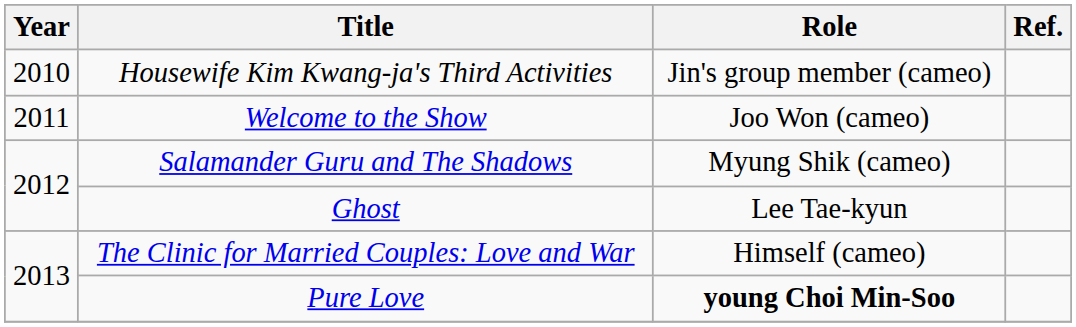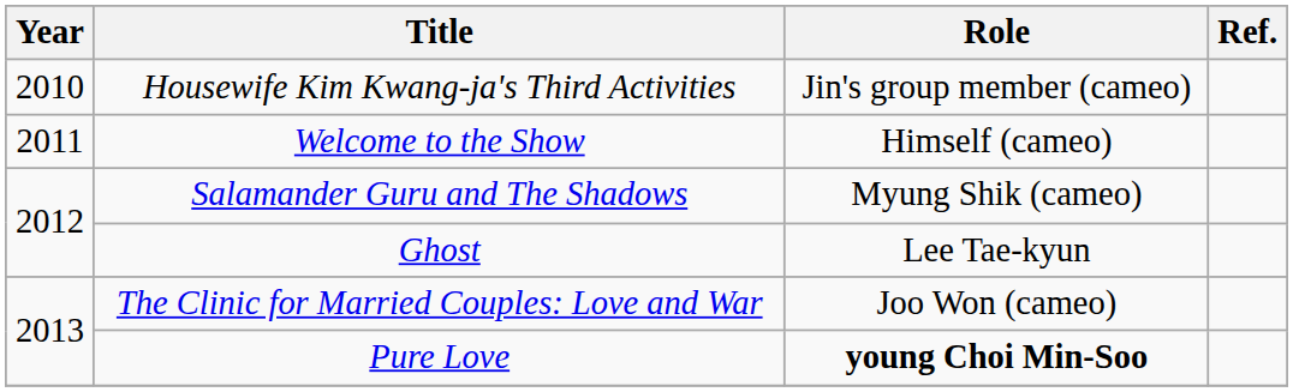Welcome to the Show | Role: Joo Won (cameo) -> Himself (cameo)
The Clinic for Married Couples: Love and War | Role: Himself (cameo) -> Joo Won (cameo)
